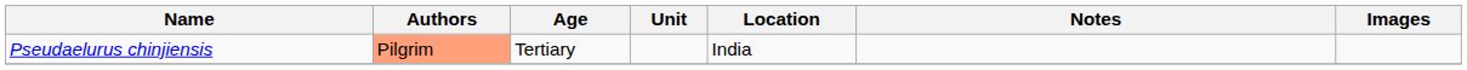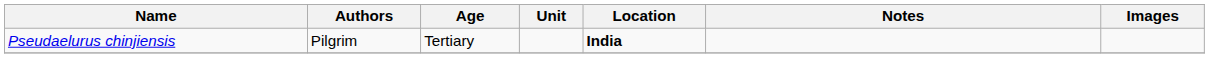Pseudaelurus chinjiensis | Authors: lightsalmon background -> no background
Pseudaelurus chinjiensis | Location: normal -> bold
